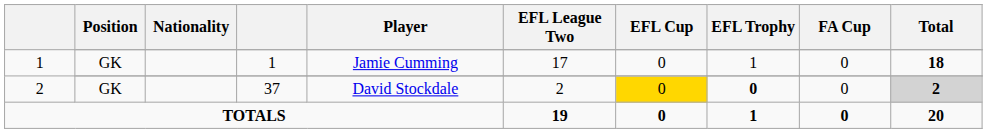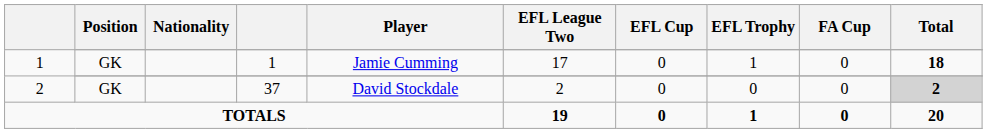37 | EFL Cup: gold background -> no background
37 | EFL Trophy: bold -> normal
